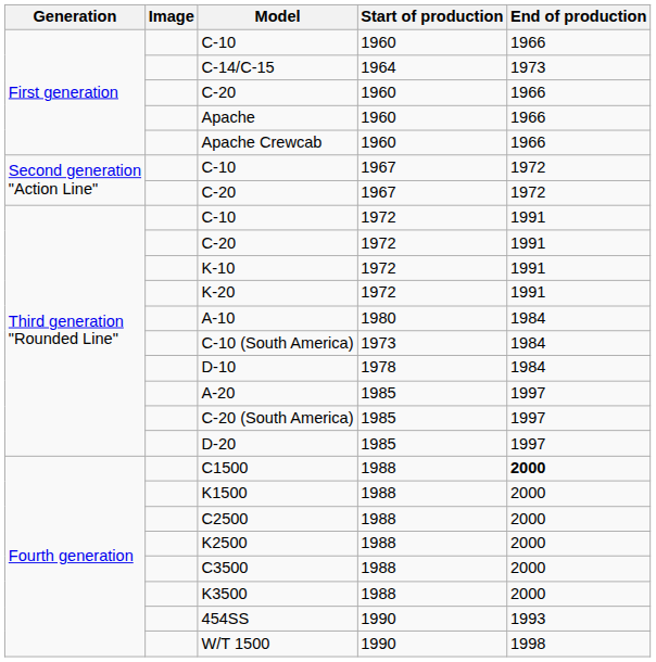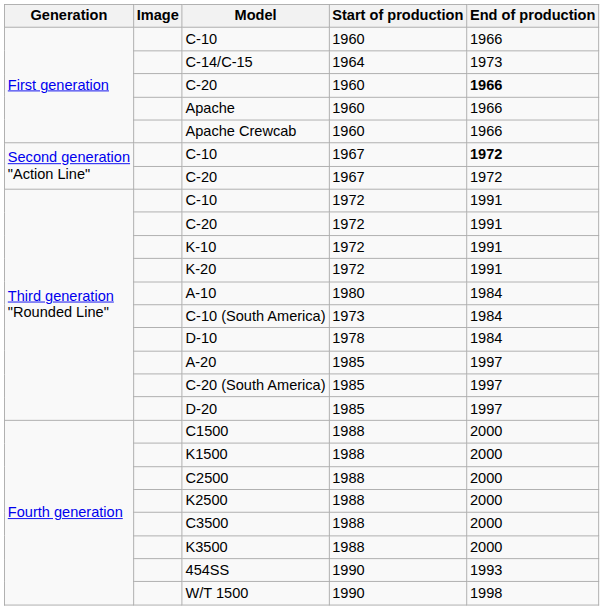C-20 / 1960 | End of production: normal -> bold
C-10 / 1967 | End of production: normal -> bold
C1500 | End of production: bold -> normal
